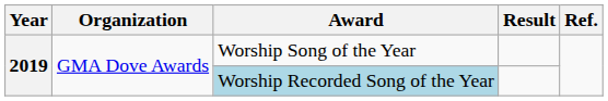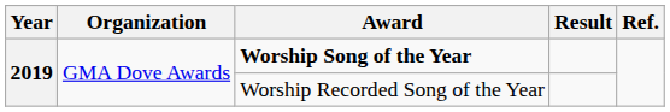Worship Song of the Year | Award: normal -> bold
Worship Recorded Song of the Year | Award: lightblue background -> no background
